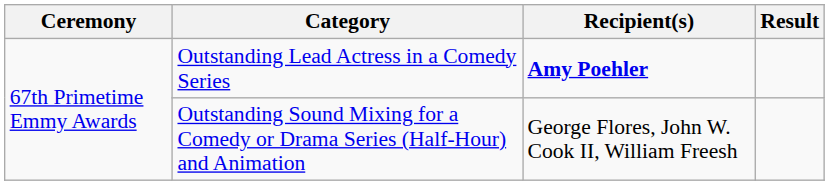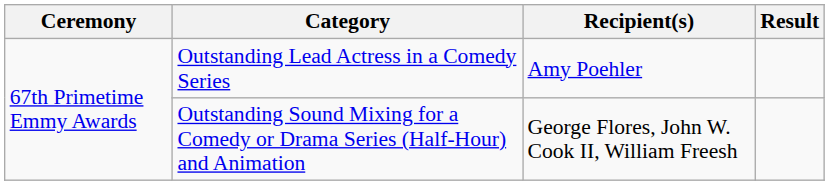Outstanding Lead Actress in a Comedy Series | Recipient(s): bold -> normal
